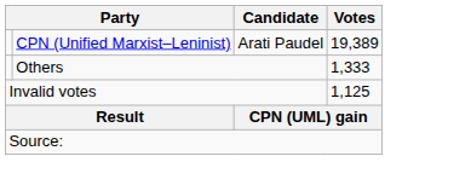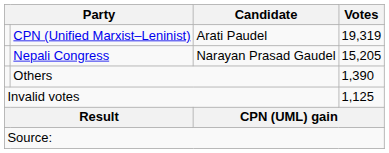CPN (Unified Marxist–Leninist) | Votes: 19,389 -> 19,319
+ row: Nepali Congress | Narayan Prasad Gaudel | 15,205
Others | Votes: 1,333 -> 1,390
